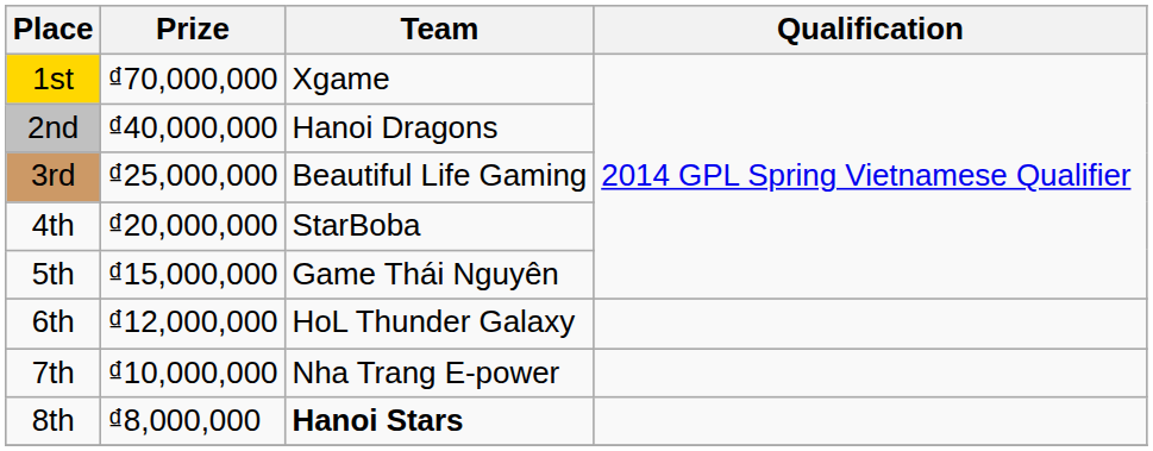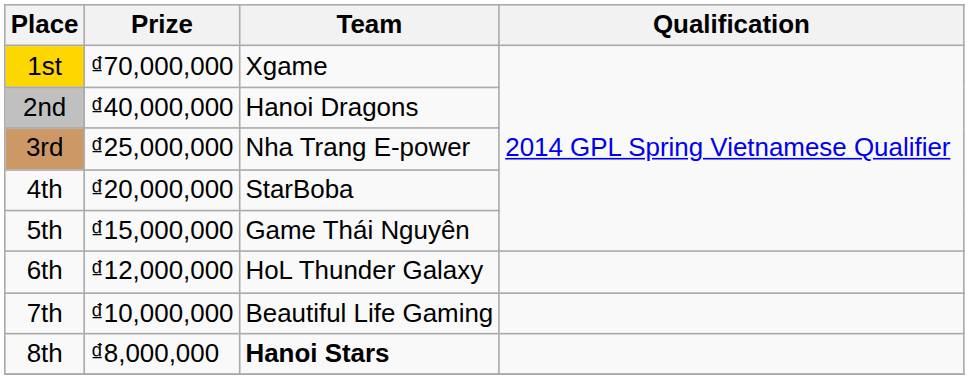3rd | Team: Beautiful Life Gaming -> Nha Trang E-power
7th | Team: Nha Trang E-power -> Beautiful Life Gaming
